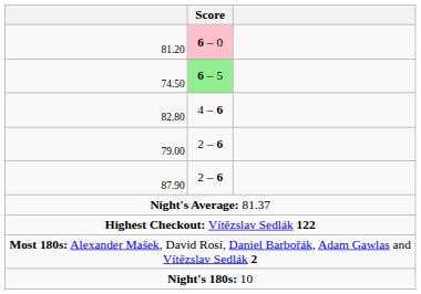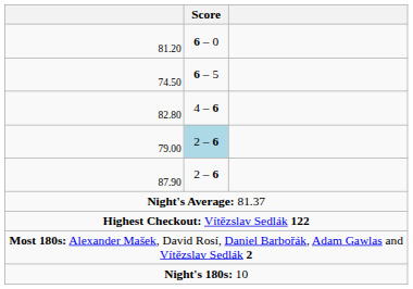81.20 | Score: pink background -> no background
74.50 | Score: lightgreen background -> no background
79.00 | Score: no background -> lightblue background
